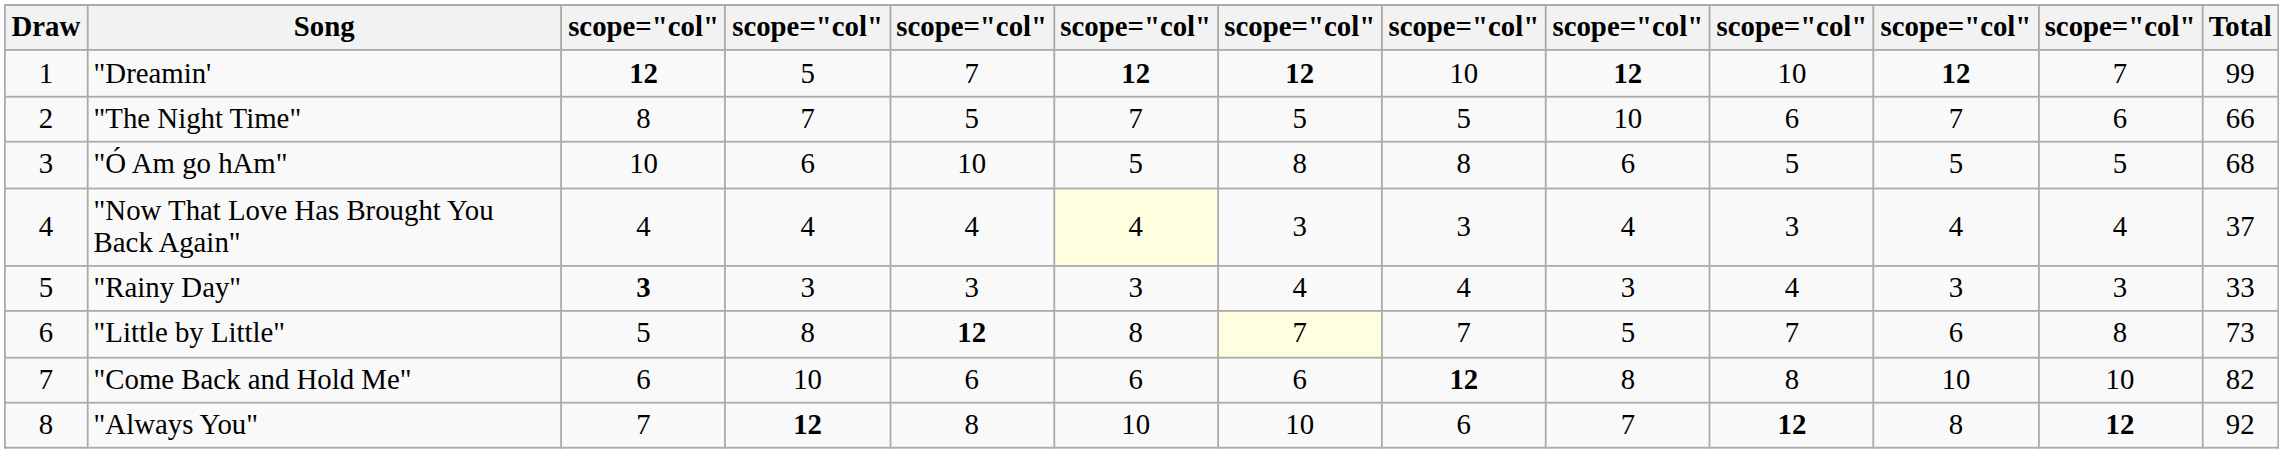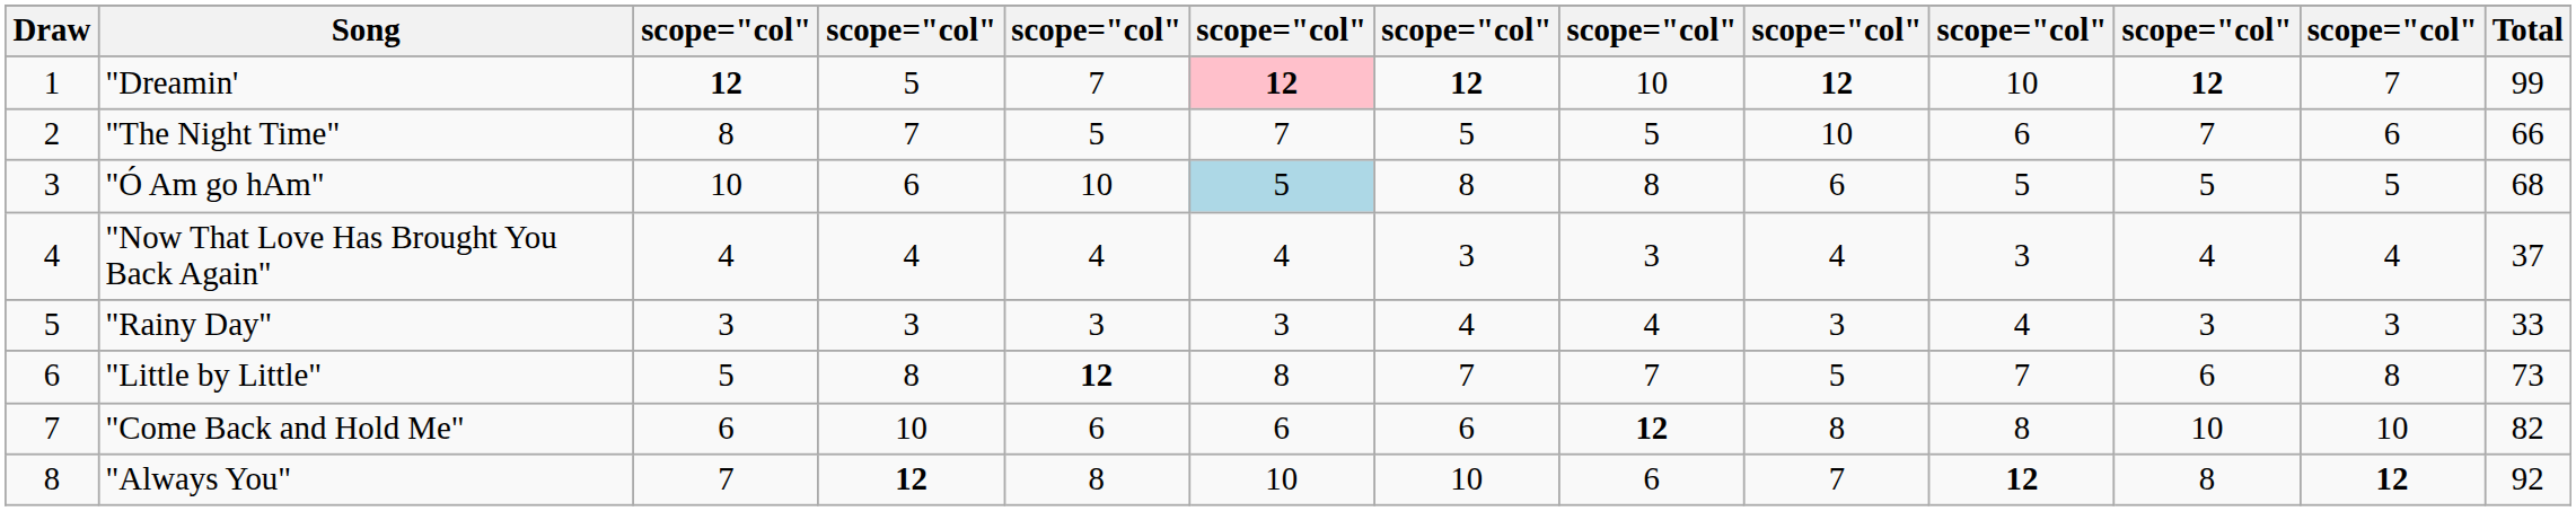"Dreamin' | column 6: no background -> pink background
"Ó Am go hAm" | column 6: no background -> lightblue background
"Now That Love Has Brought You Back Again" | column 6: lightyellow background -> no background
"Rainy Day" | column 3: bold -> normal
"Little by Little" | column 7: lightyellow background -> no background
